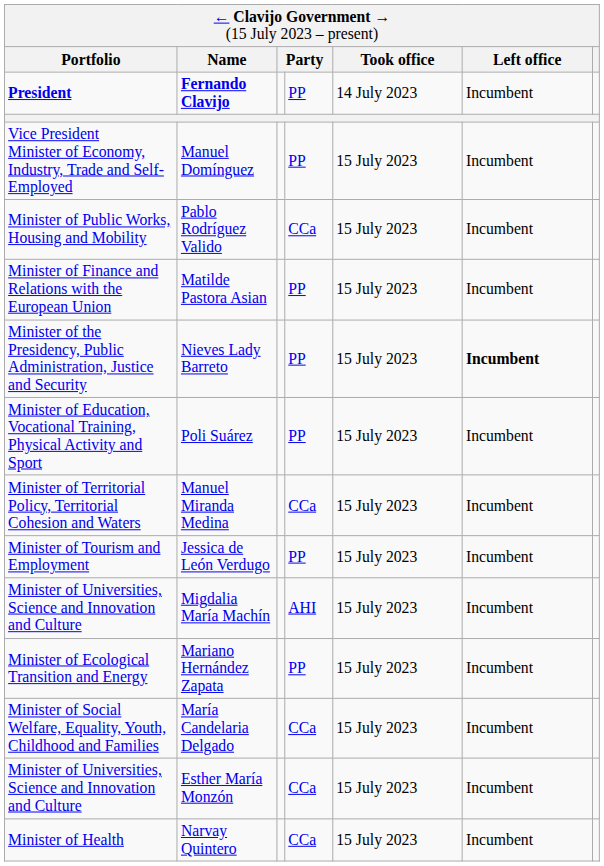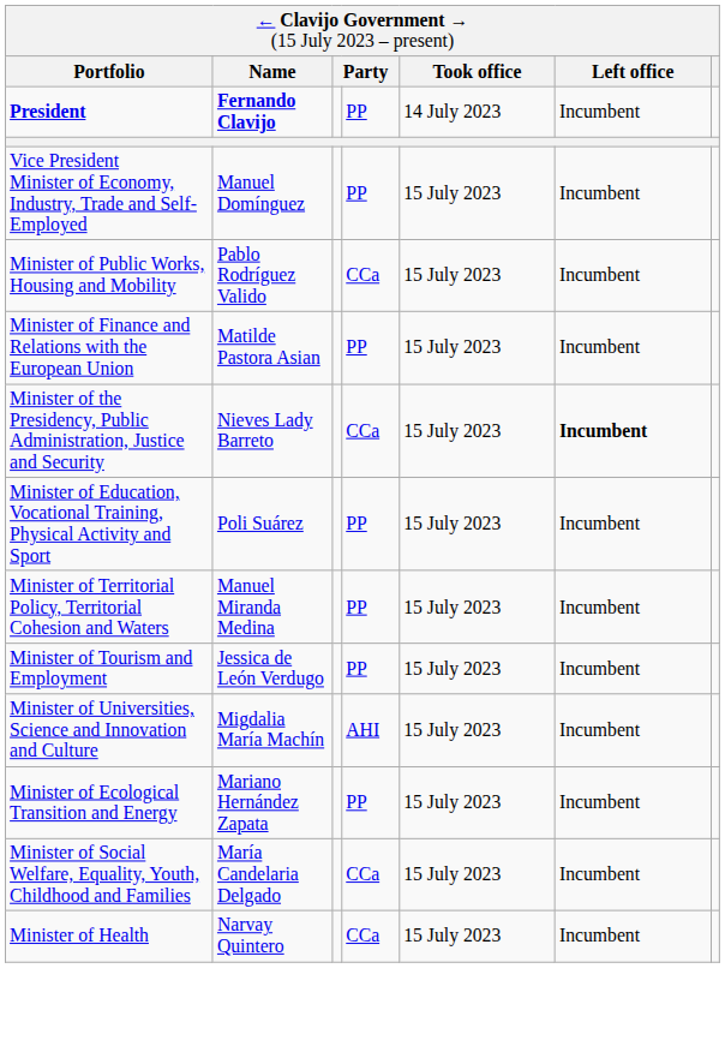Nieves Lady Barreto | column 4: PP -> CCa
Manuel Miranda Medina | column 4: CCa -> PP
- row: Minister of Universities, Science and Innovation and Culture | Esther María Monzón | CCa | 15 July 2023 | Incumbent
